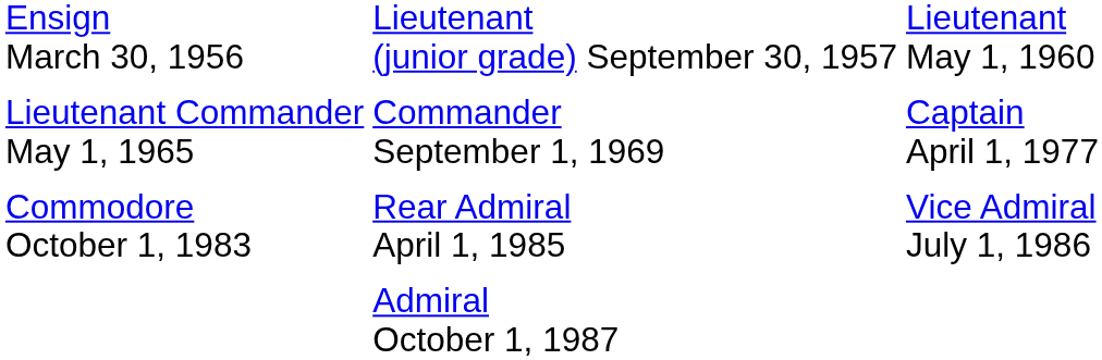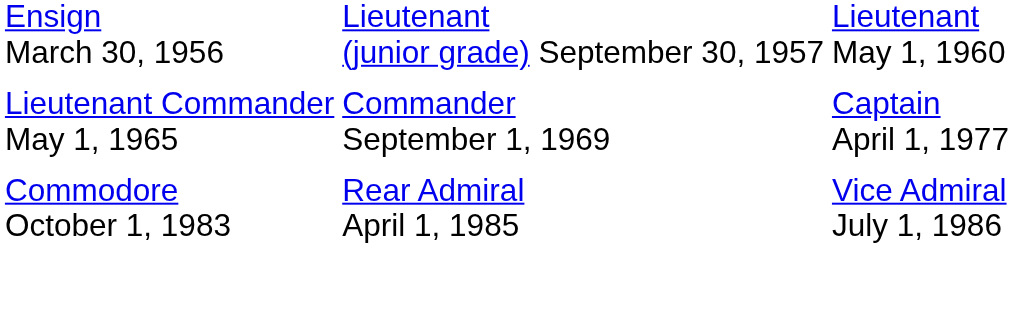- row: Admiral October 1, 1987
